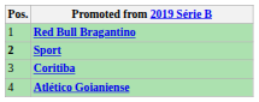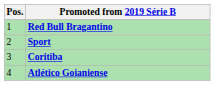Sport | Pos.: bold -> normal
